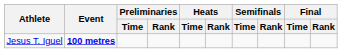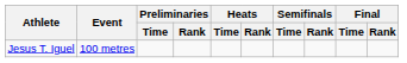Jesus T. Iguel | Event: bold -> normal
